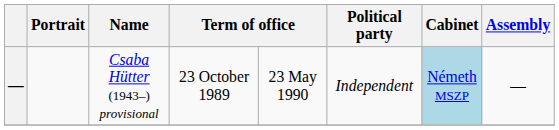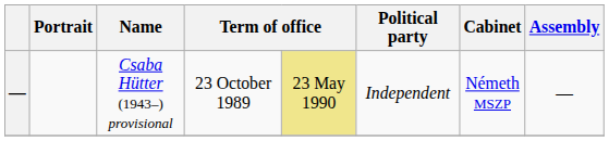Csaba Hütter (1943–) provisional | column 5: no background -> khaki background
Csaba Hütter (1943–) provisional | Cabinet: lightblue background -> no background
